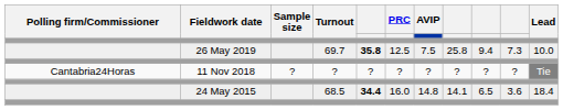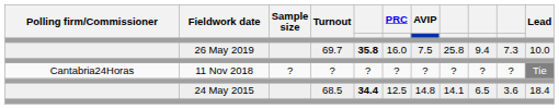26 May 2019 | PRC: 12.5 -> 16.0
24 May 2015 | PRC: 16.0 -> 12.5
